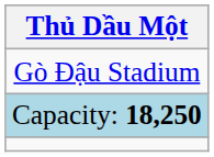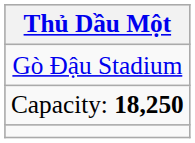row 3 | column 1: lightblue background -> no background
